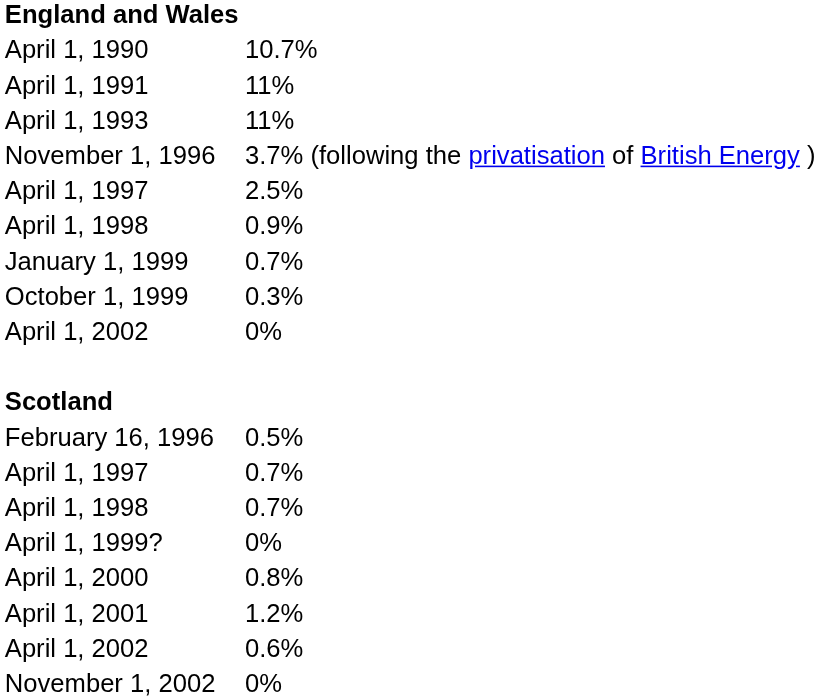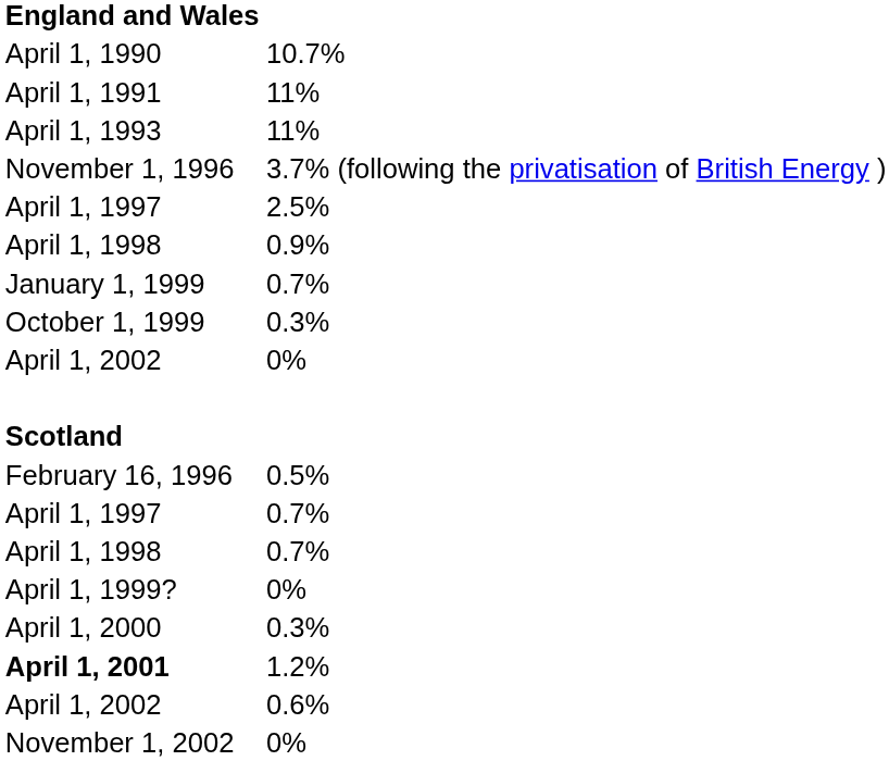row 16 | column 2: 0.8% -> 0.3%
row 17 | England and Wales: normal -> bold
